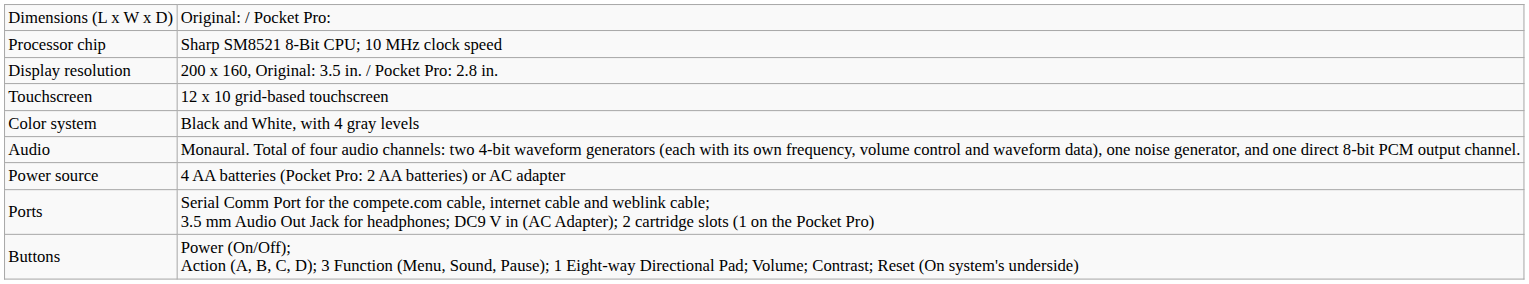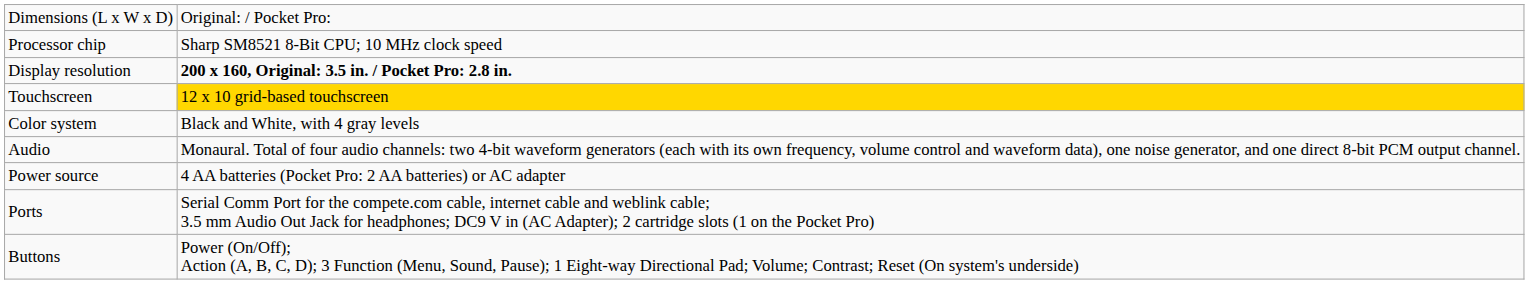Display resolution | column 2: normal -> bold
Touchscreen | column 2: no background -> gold background
